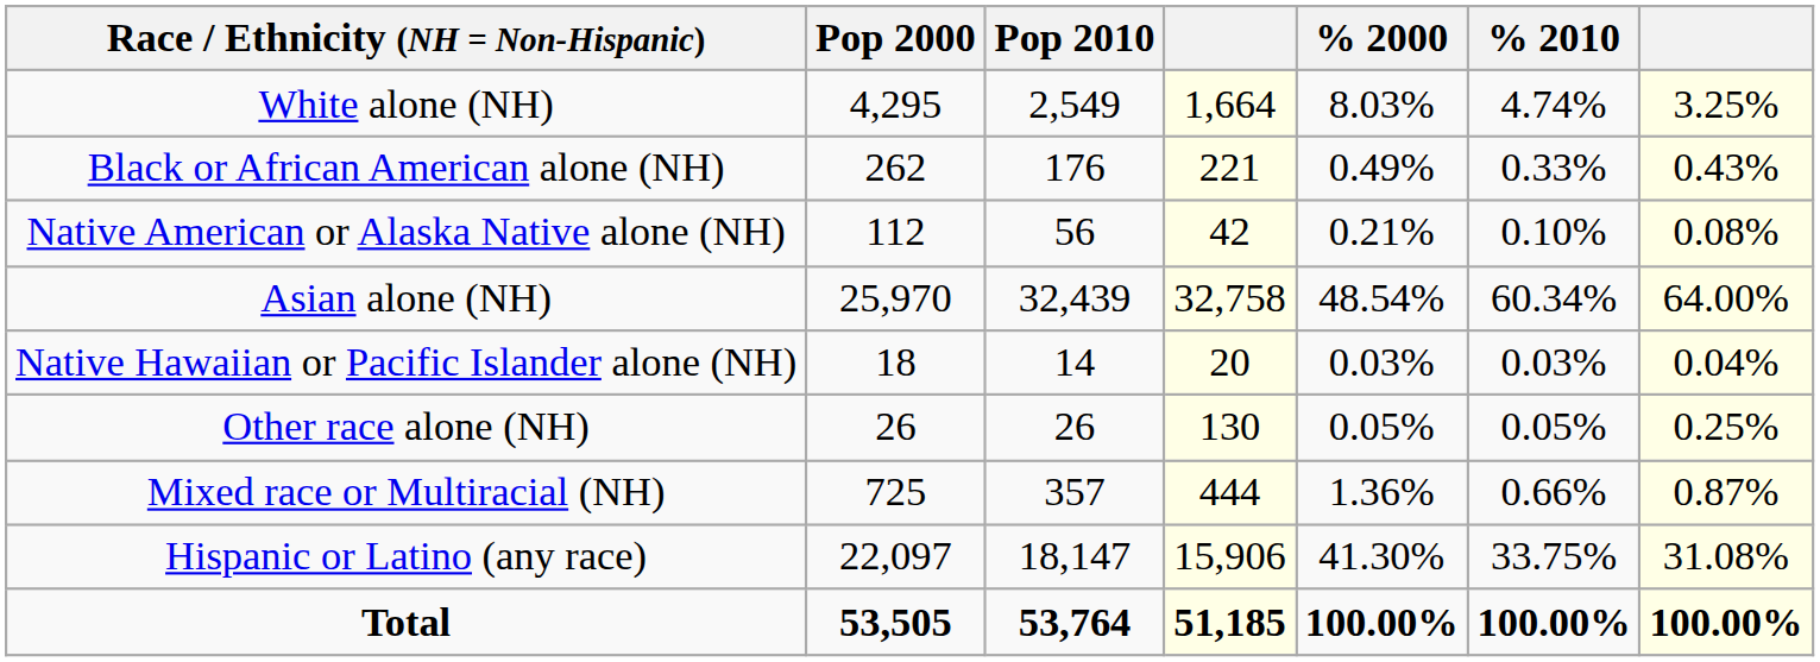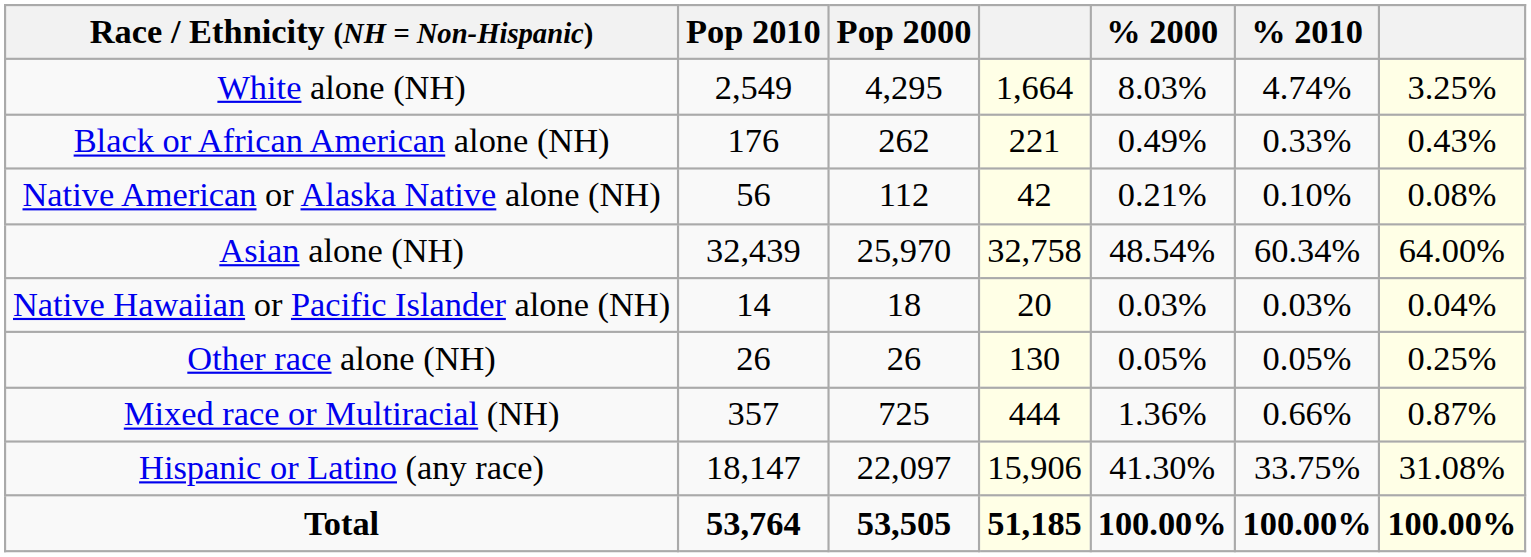columns swapped: Pop 2000 <-> Pop 2010
